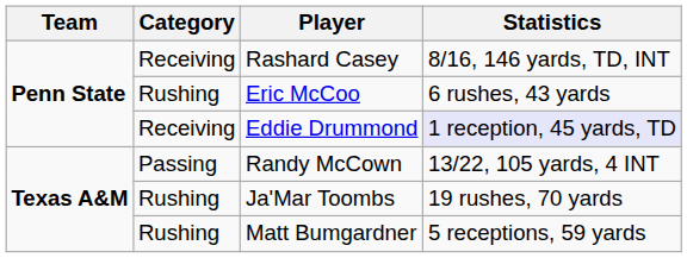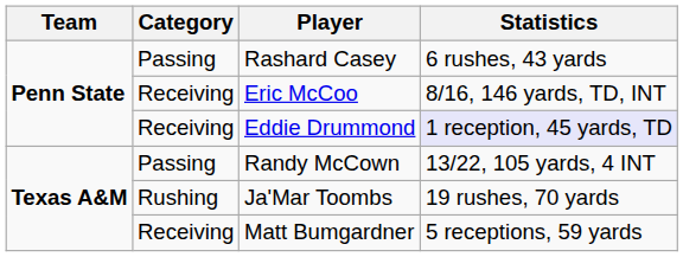Rashard Casey | Category: Receiving -> Passing
Rashard Casey | Statistics: 8/16, 146 yards, TD, INT -> 6 rushes, 43 yards
Eric McCoo | Category: Rushing -> Receiving
Eric McCoo | Statistics: 6 rushes, 43 yards -> 8/16, 146 yards, TD, INT
Matt Bumgardner | Category: Rushing -> Receiving
